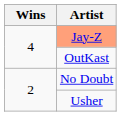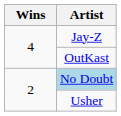Jay-Z | Artist: lightsalmon background -> no background
No Doubt | Artist: no background -> lightblue background
